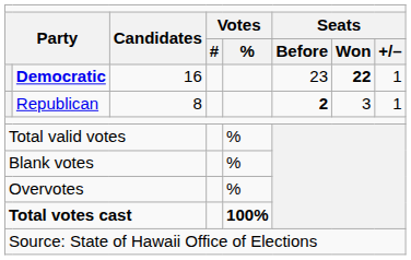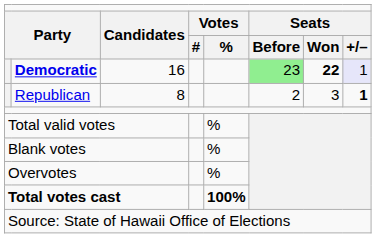Democratic | column 6: no background -> lightgreen background
Democratic | column 8: no background -> lavender background
Republican | column 6: bold -> normal
Republican | column 8: normal -> bold
